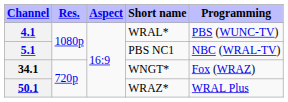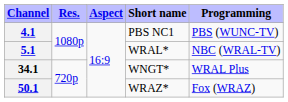4.1 | Short name: WRAL* -> PBS NC1
5.1 | Short name: PBS NC1 -> WRAL*
34.1 | Programming: Fox (WRAZ) -> WRAL Plus
50.1 | Programming: WRAL Plus -> Fox (WRAZ)
